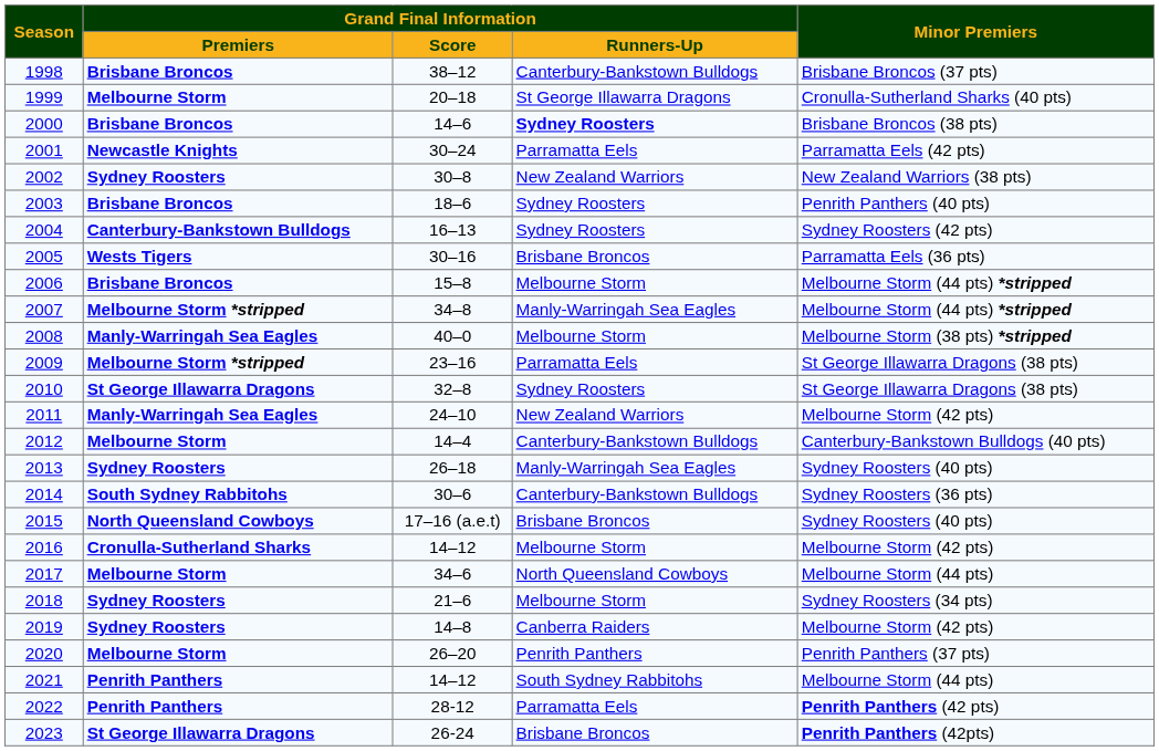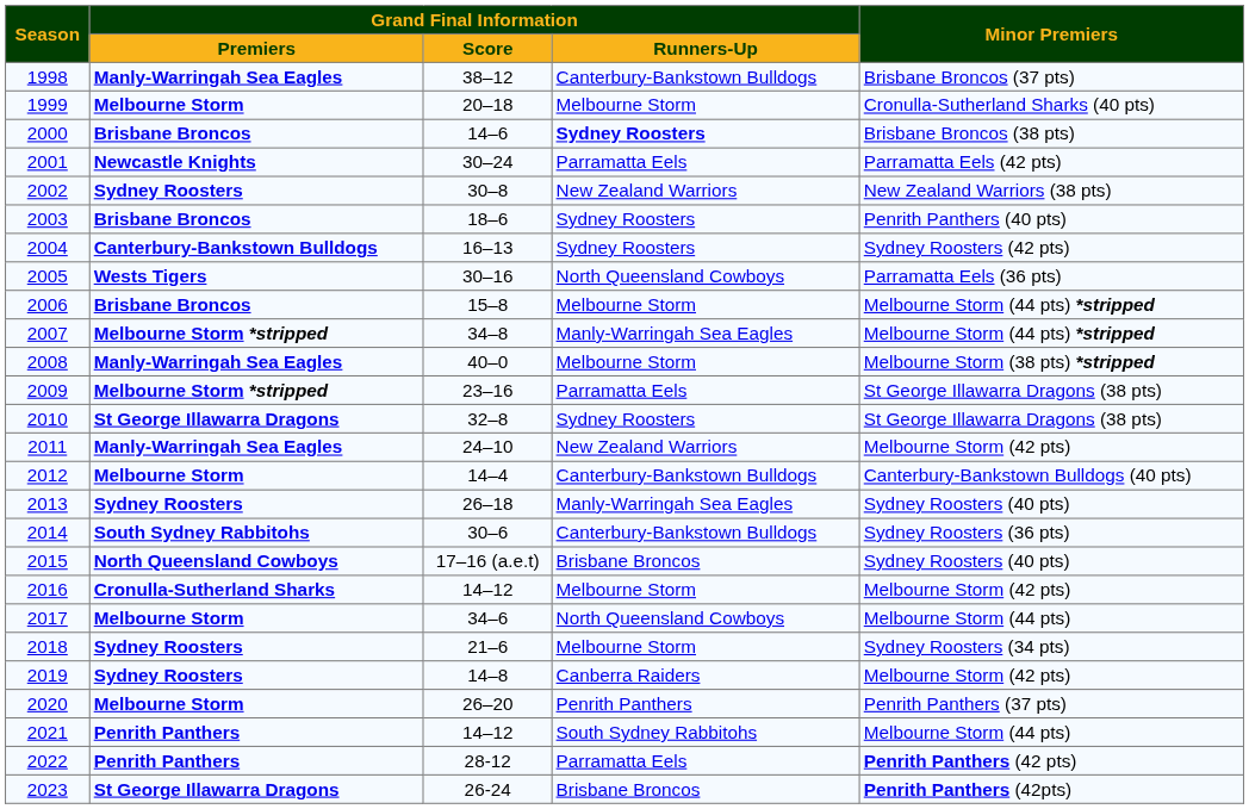1998 | Grand Final Information / Premiers: Brisbane Broncos -> Manly-Warringah Sea Eagles
1999 | Grand Final Information / Runners-Up: St George Illawarra Dragons -> Melbourne Storm
2005 | Grand Final Information / Runners-Up: Brisbane Broncos -> North Queensland Cowboys
